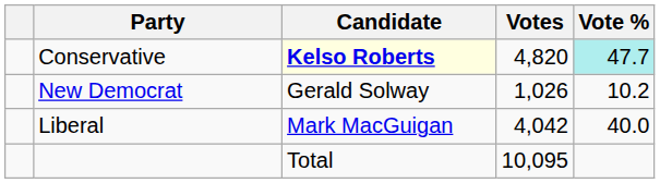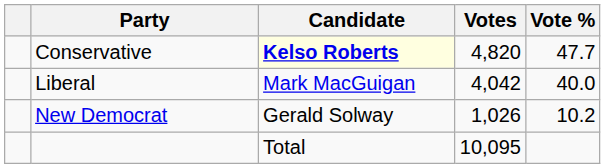Conservative | Vote %: paleturquoise background -> no background
rows swapped: Liberal <-> New Democrat
